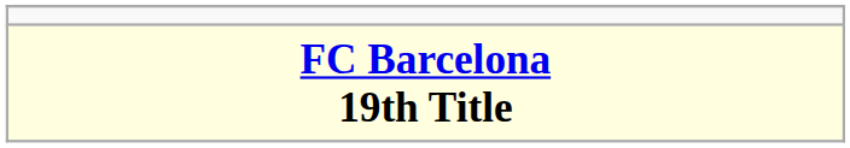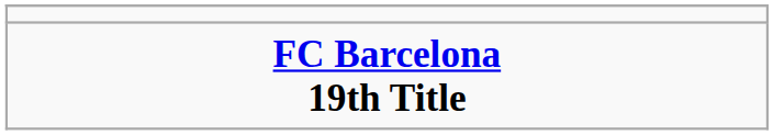row 2 | column 1: lightyellow background -> no background
